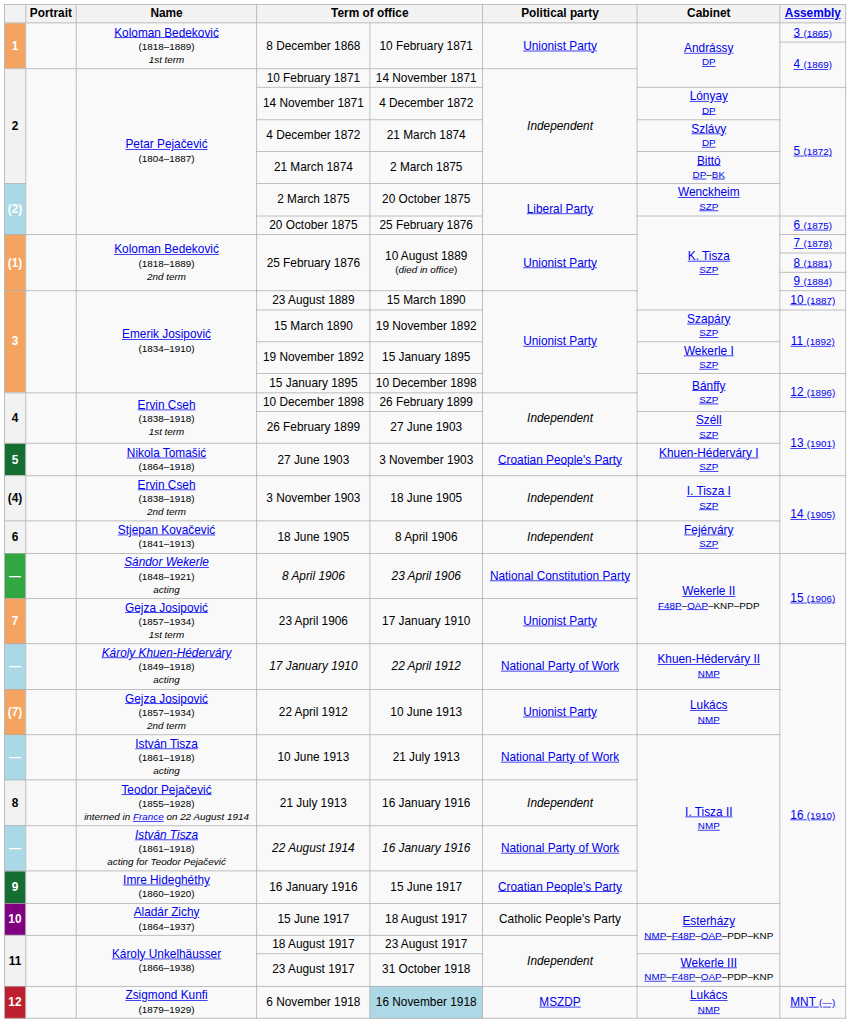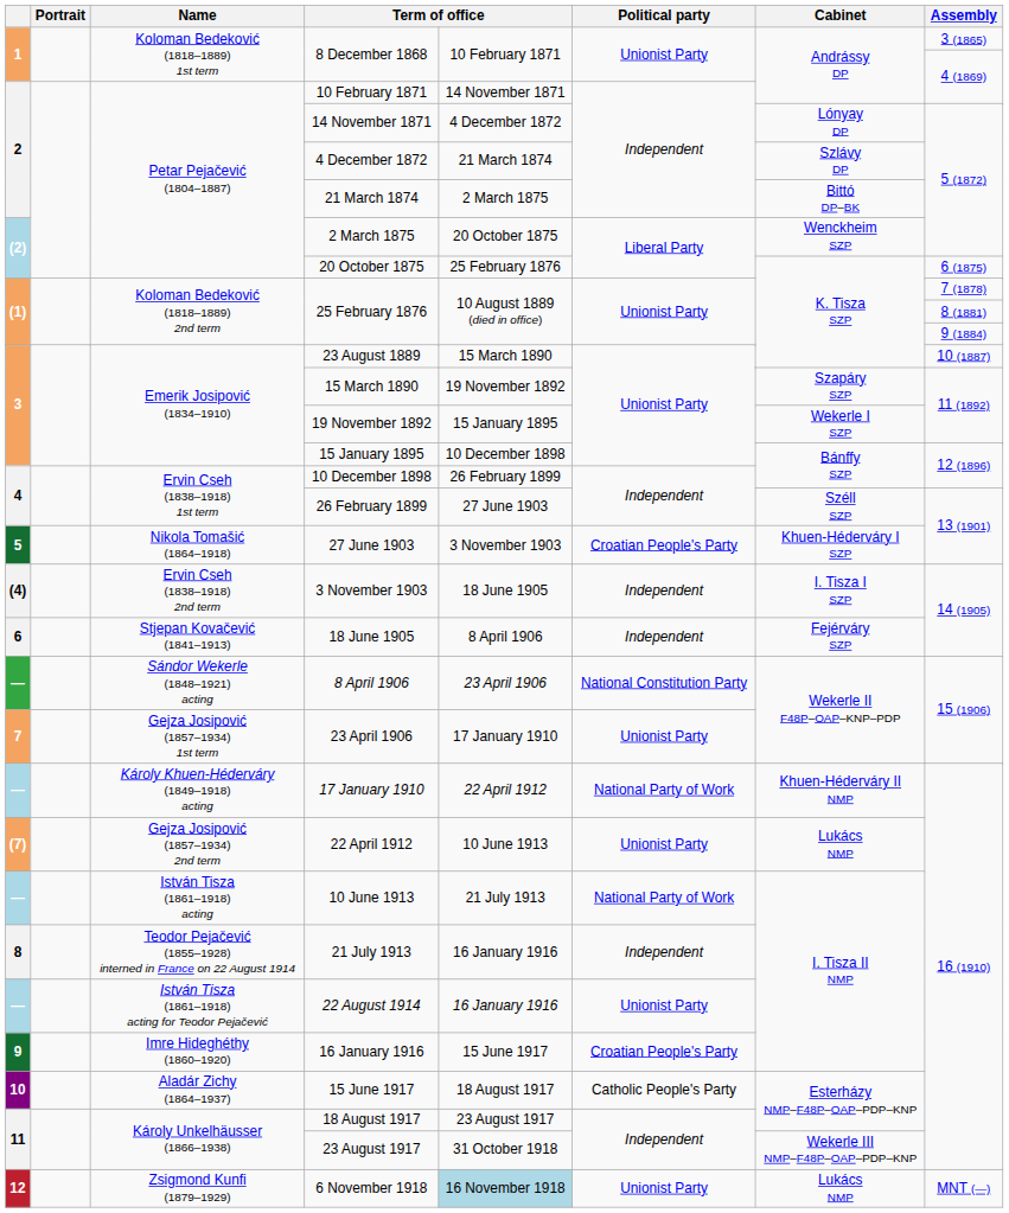22 August 1914 | Political party: National Party of Work -> Unionist Party
6 November 1918 | Political party: MSZDP -> Unionist Party
